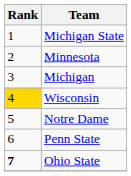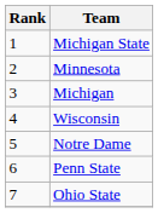Wisconsin | Rank: gold background -> no background
Ohio State | Rank: bold -> normal
